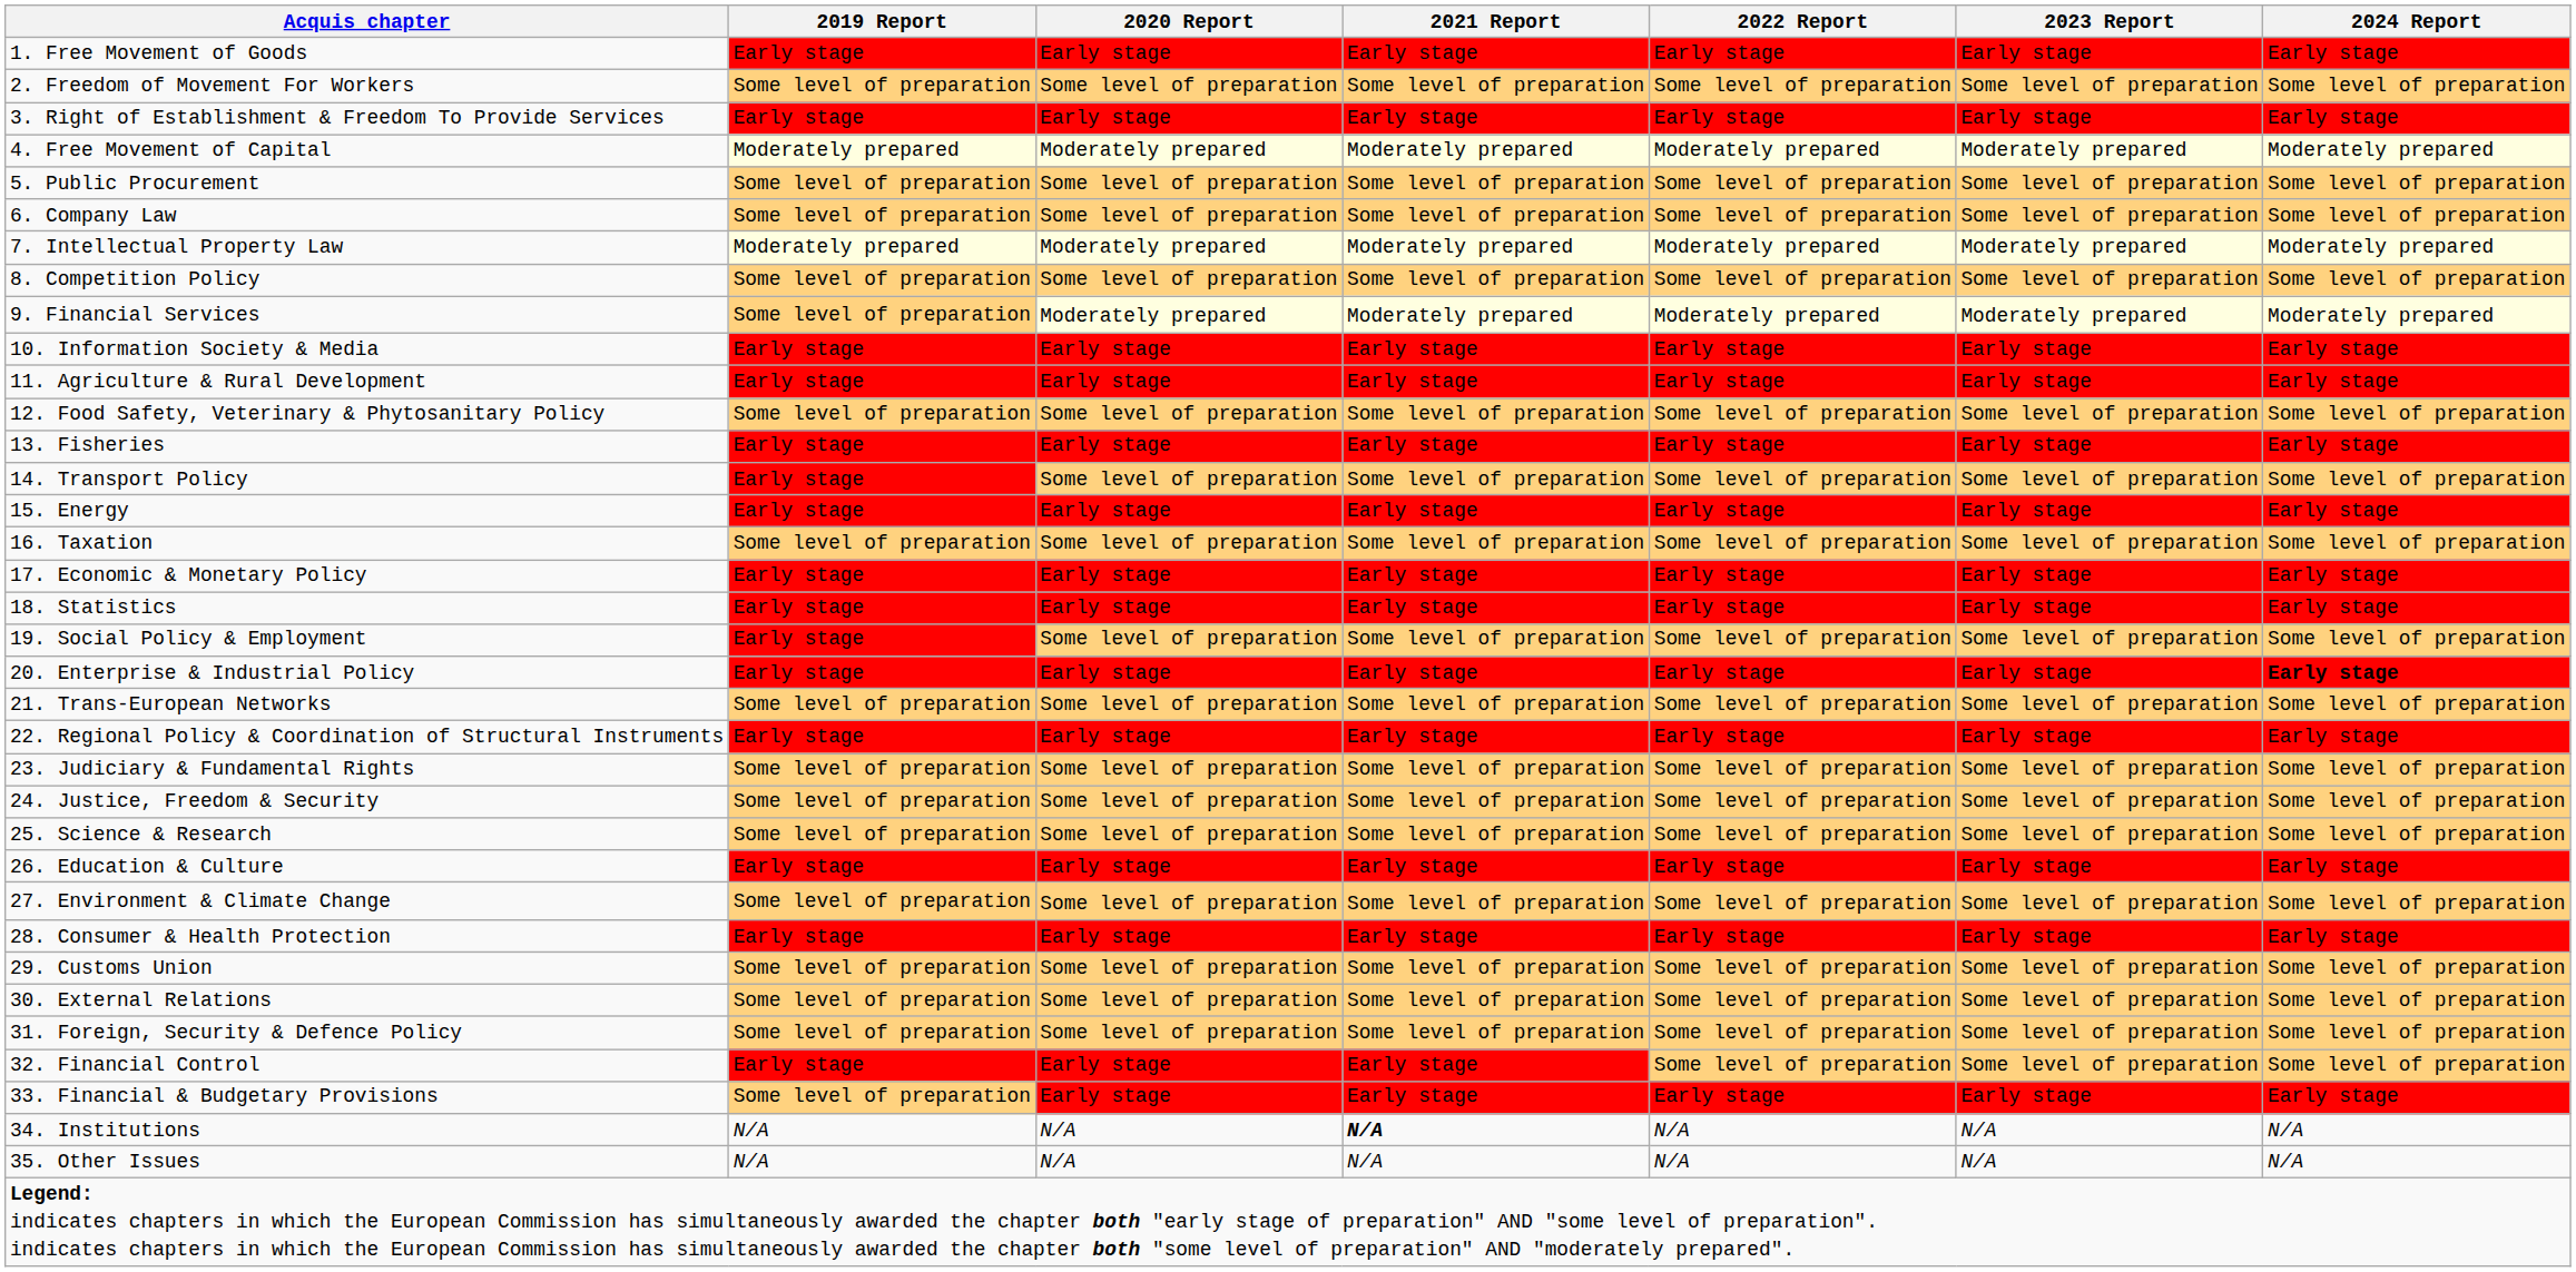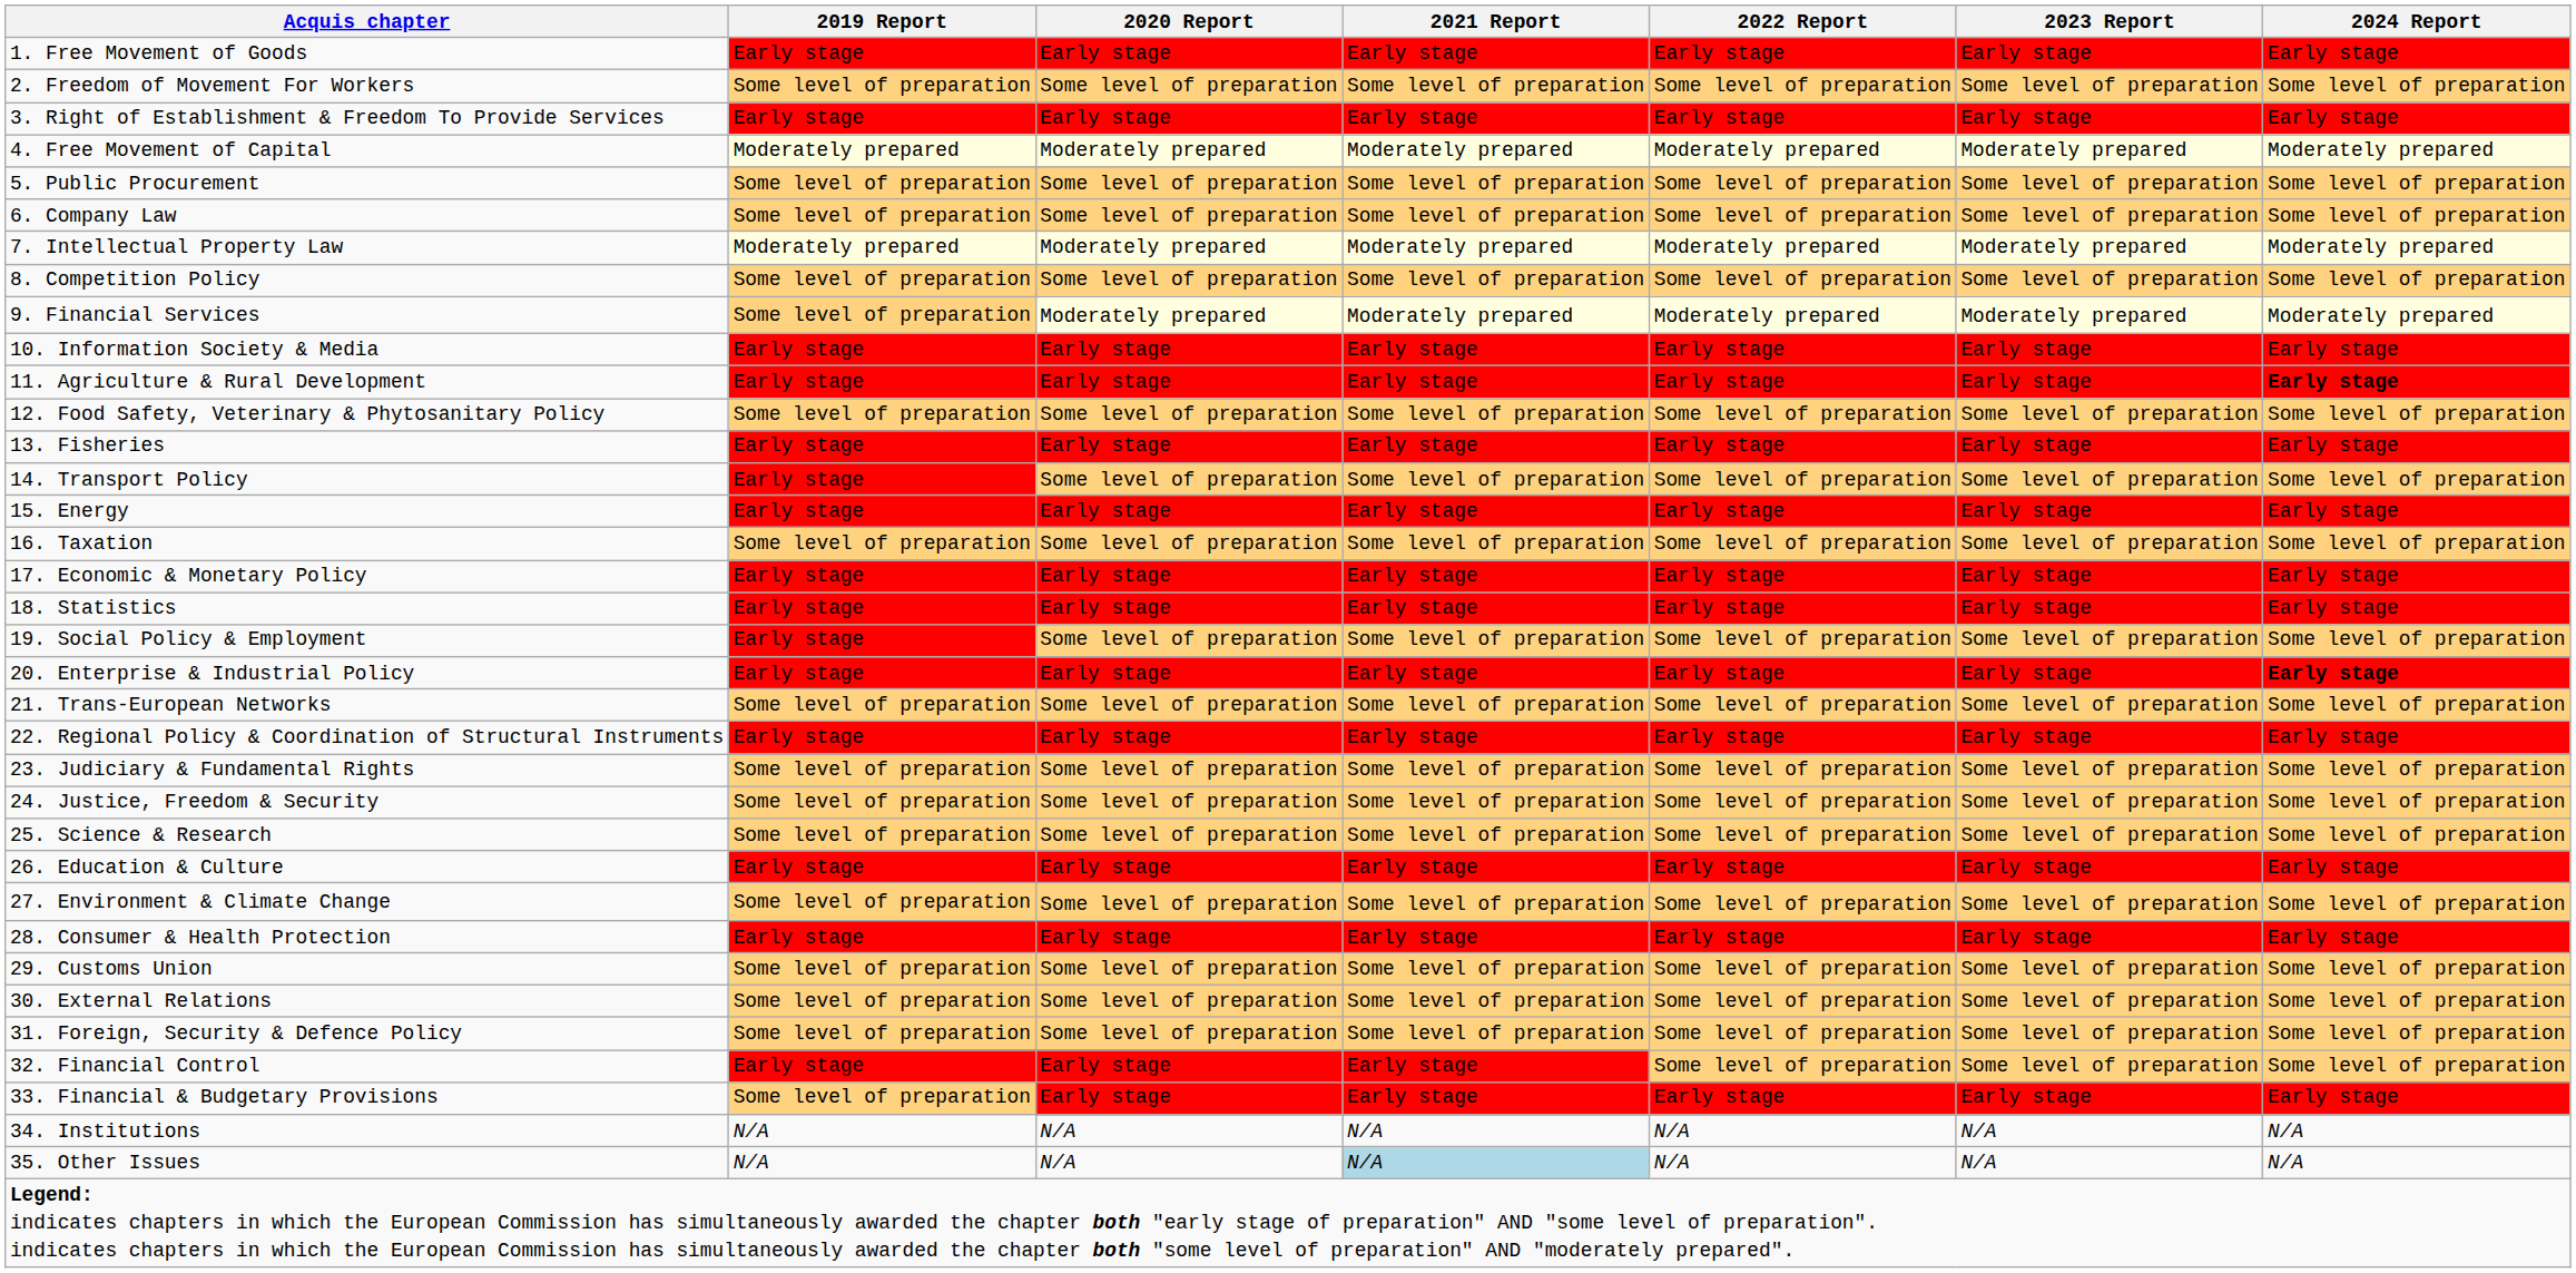11. Agriculture & Rural Development | 2024 Report: normal -> bold
34. Institutions | 2021 Report: bold -> normal
35. Other Issues | 2021 Report: no background -> lightblue background
